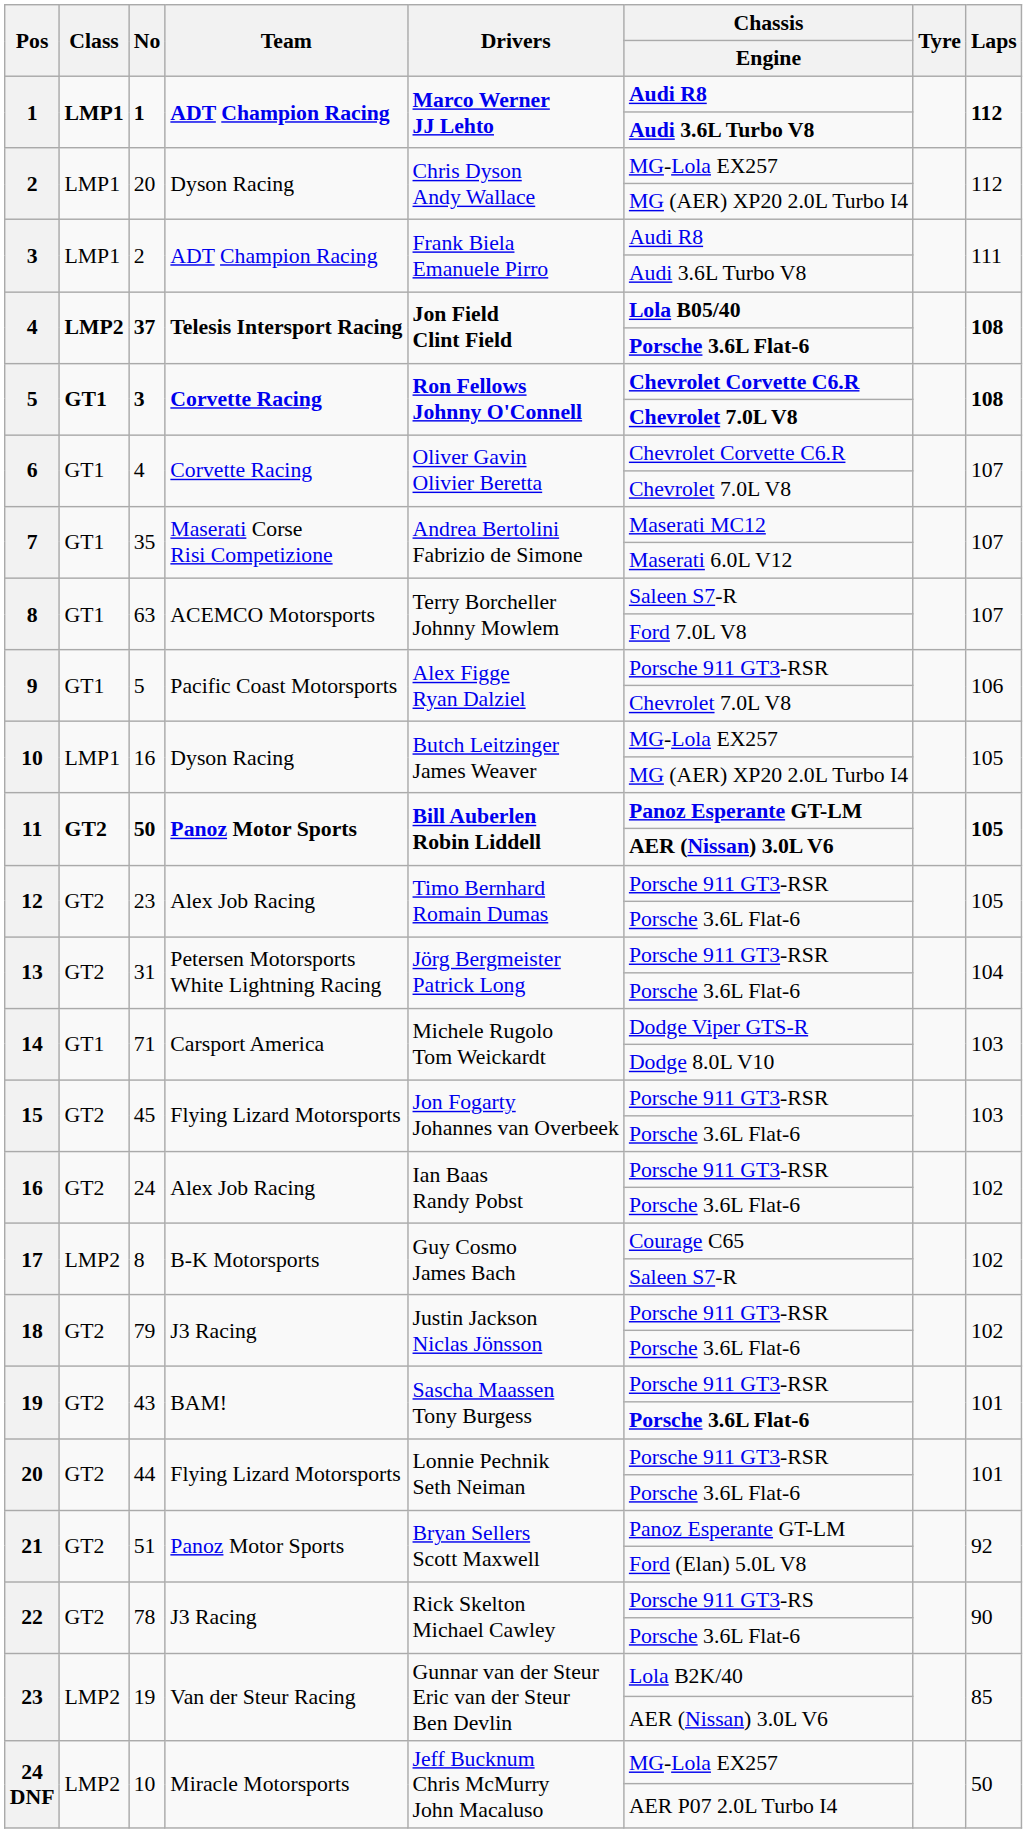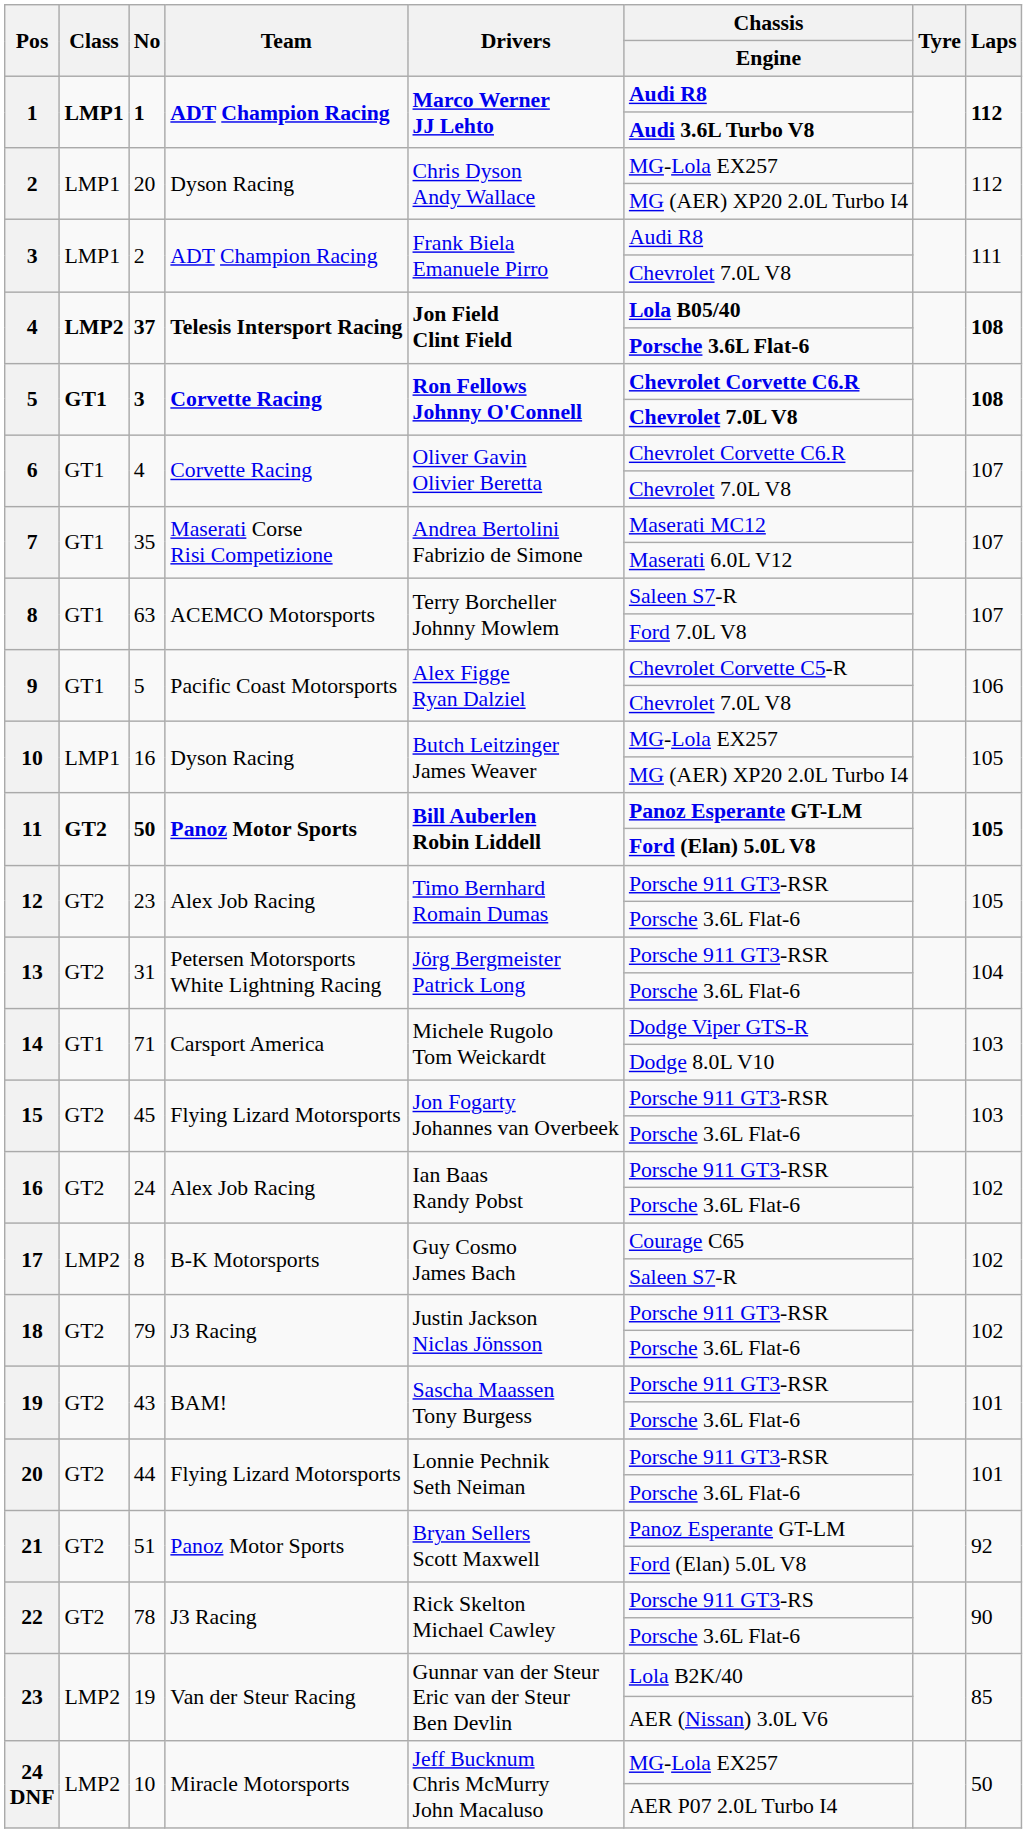row 8 | Chassis / Engine: Audi 3.6L Turbo V8 -> Chevrolet 7.0L V8
row 19 | Chassis / Engine: Porsche 911 GT3-RSR -> Chevrolet Corvette C5-R
row 24 | Chassis / Engine: AER (Nissan) 3.0L V6 -> Ford (Elan) 5.0L V8
row 40 | Chassis / Engine: bold -> normal
